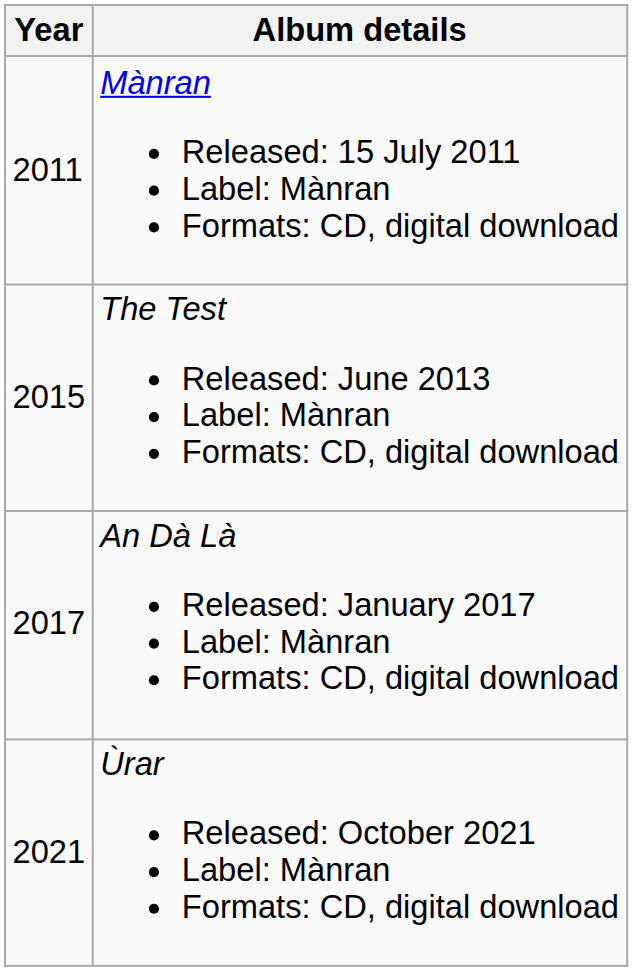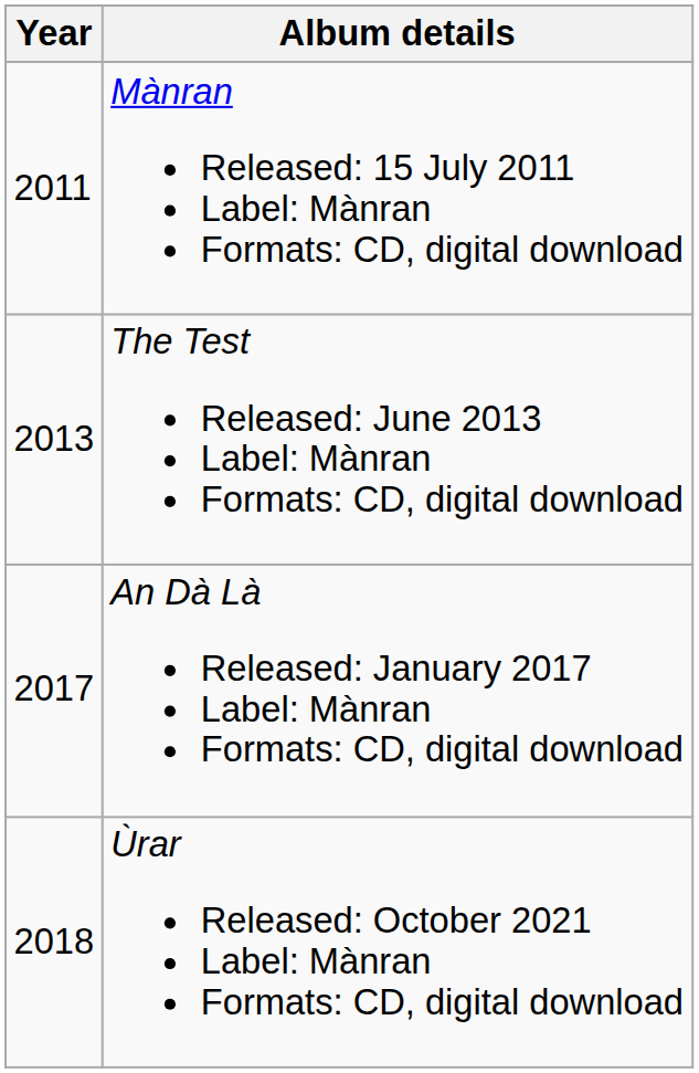row 3 | Year: 2015 -> 2013
row 5 | Year: 2021 -> 2018
